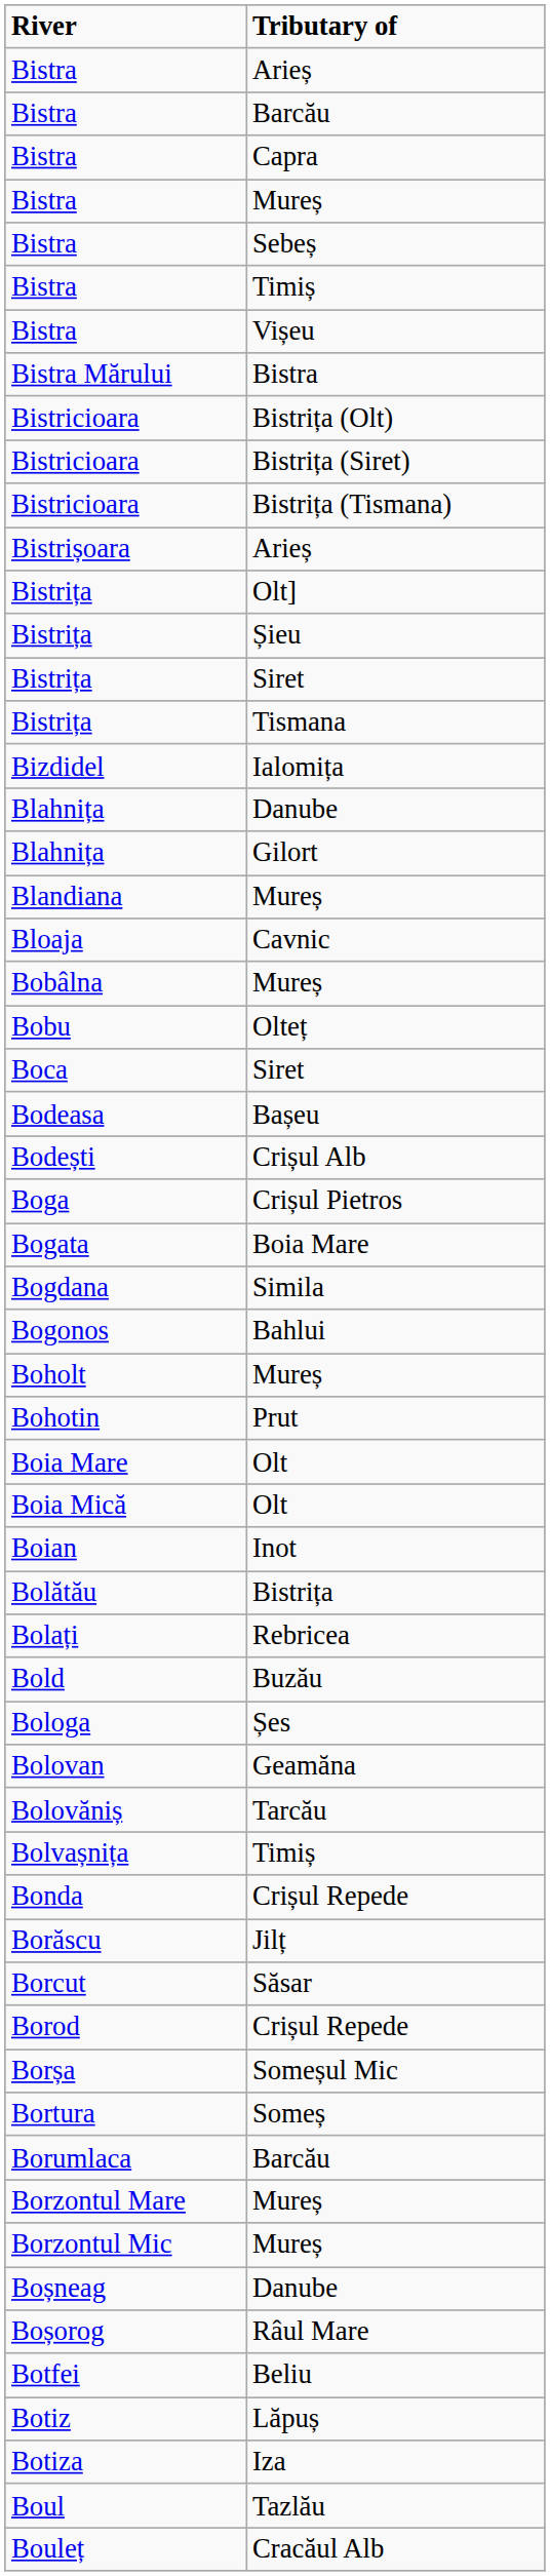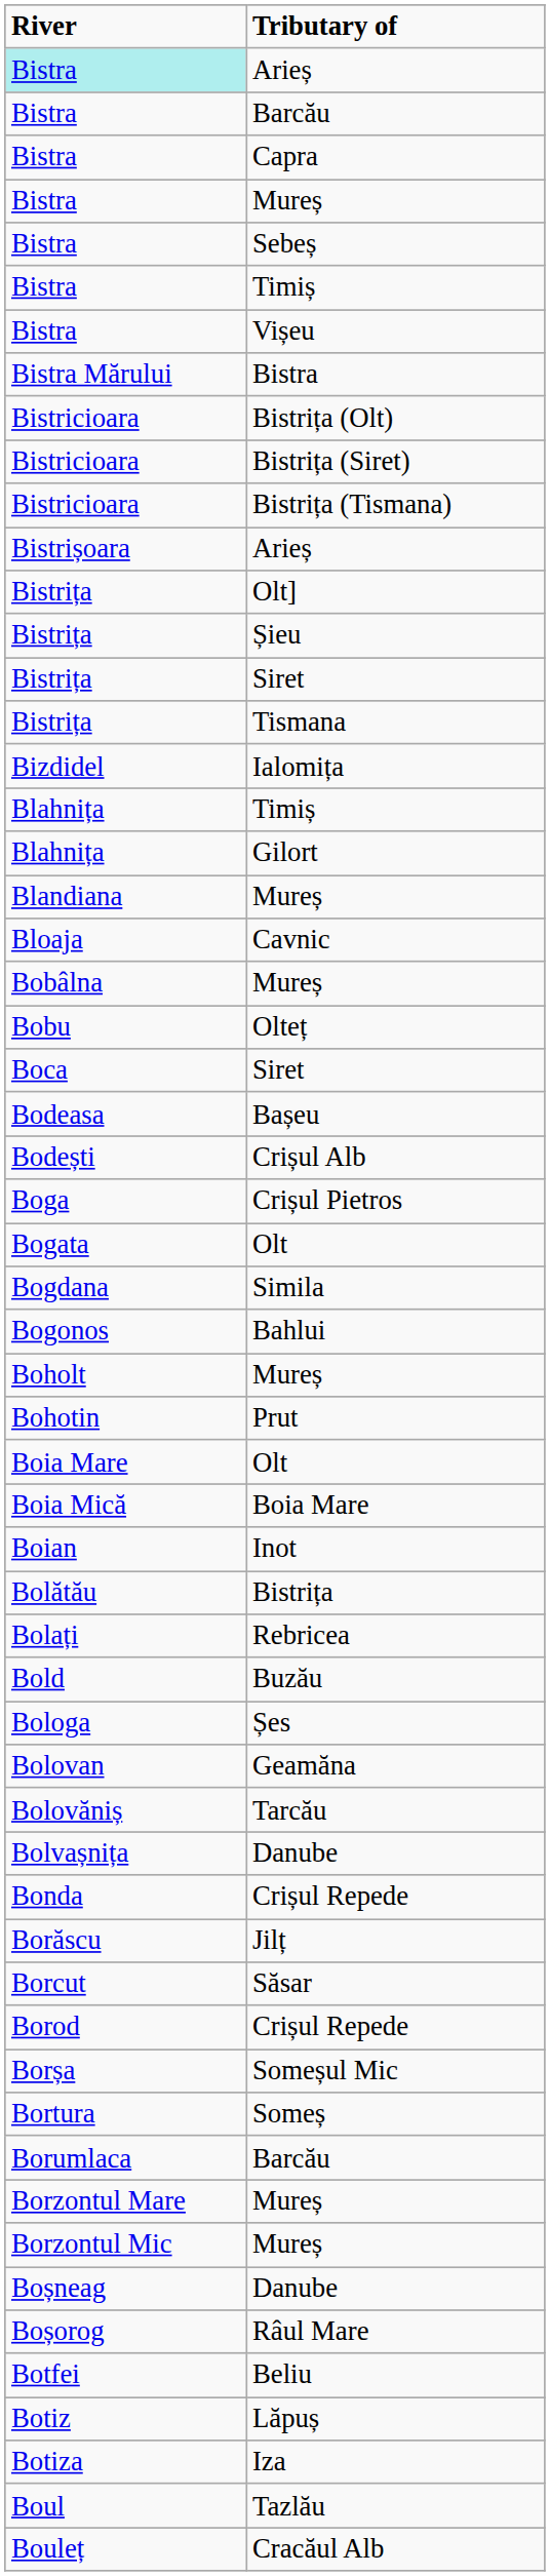row 2 | River: no background -> paleturquoise background
row 19 | Tributary of: Danube -> Timiș
row 29 | Tributary of: Boia Mare -> Olt
row 35 | Tributary of: Olt -> Boia Mare
row 43 | Tributary of: Timiș -> Danube
